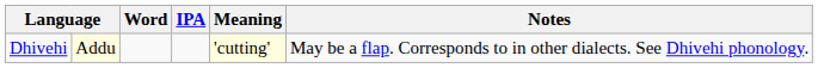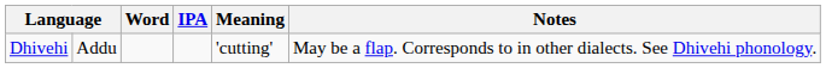Dhivehi | column 2: lightyellow background -> no background
Dhivehi | Meaning: lightyellow background -> no background
